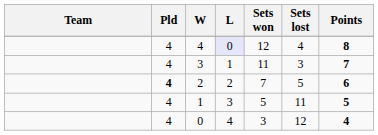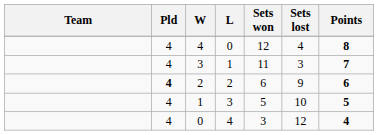row 2 | L: lavender background -> no background
row 4 | Sets won: 7 -> 6
row 4 | Sets lost: 5 -> 9
row 5 | Sets lost: 11 -> 10
